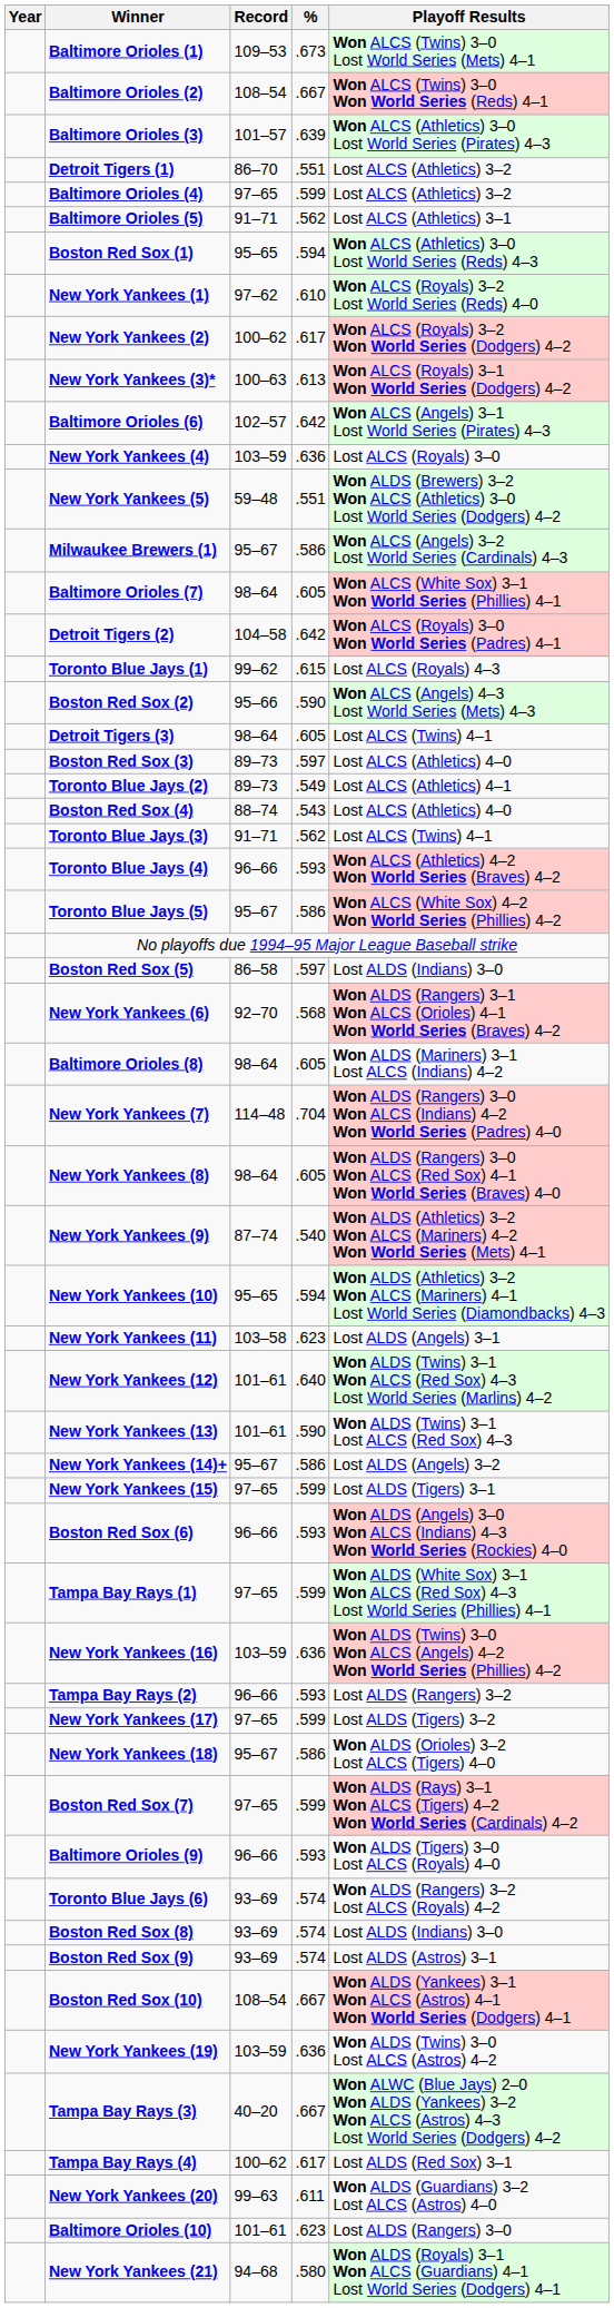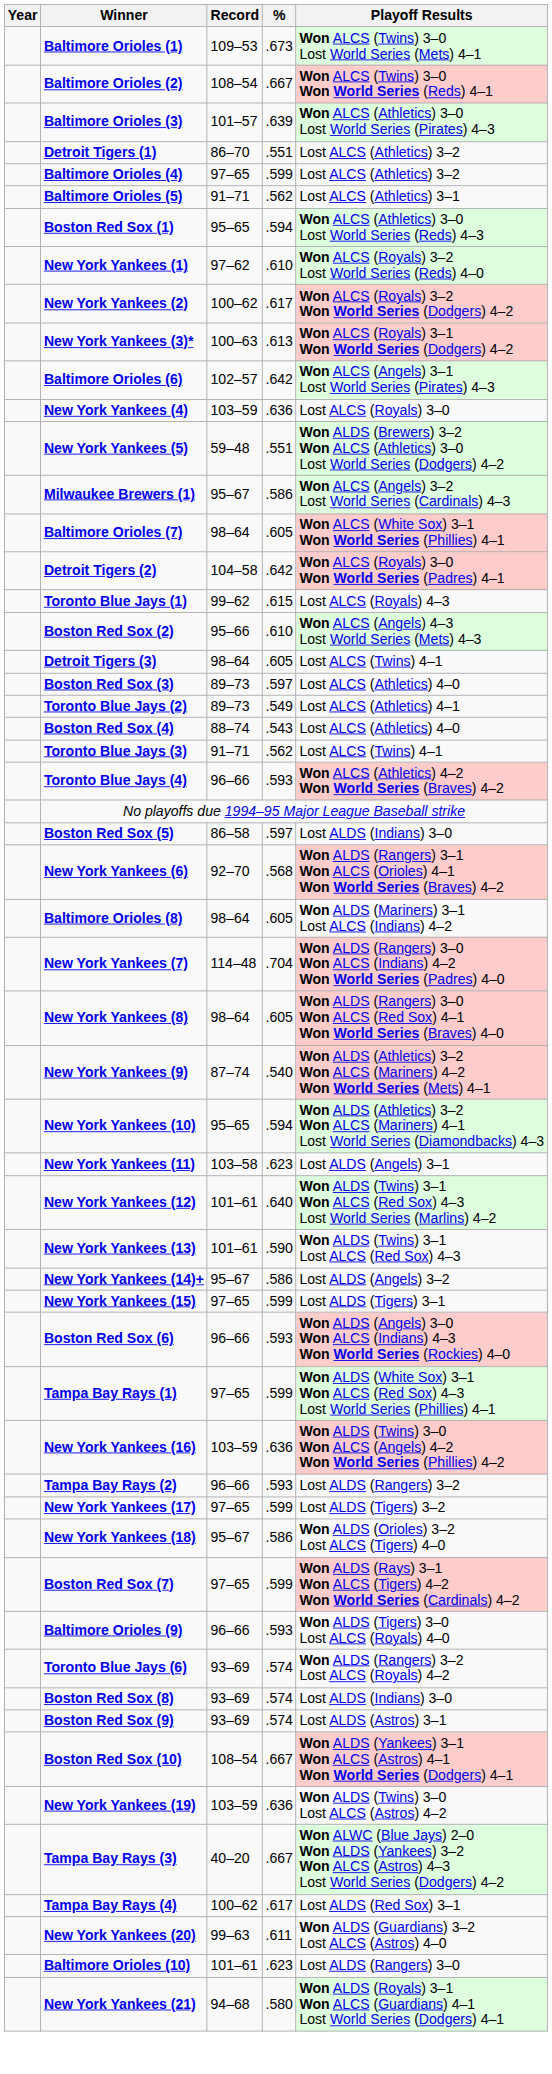Boston Red Sox (2) | %: .590 -> .610
- row: Toronto Blue Jays (5) | 95–67 | .586 | Won ALCS (White Sox) 4–2 Won World Series (Phillies) 4–2
